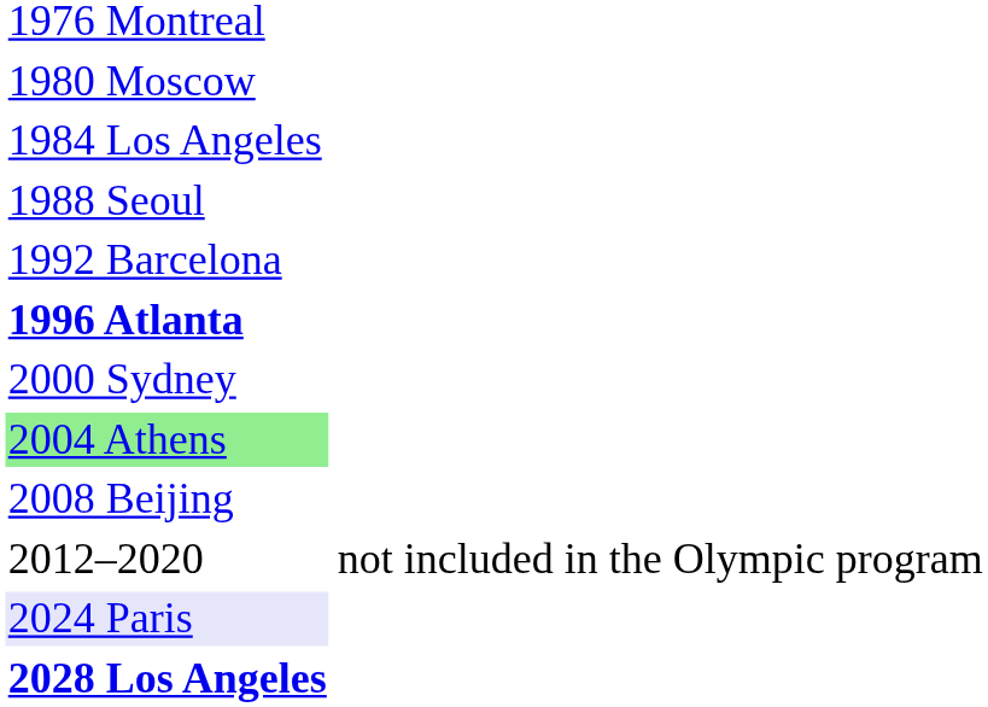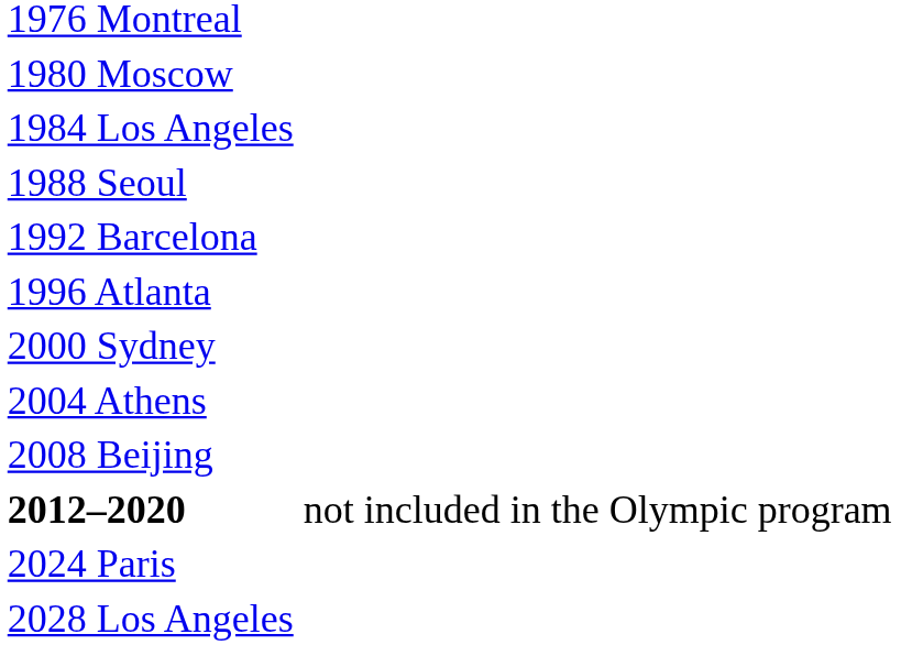1996 Atlanta | column 1: bold -> normal
2004 Athens | column 1: lightgreen background -> no background
2012–2020 | column 1: normal -> bold
2024 Paris | column 1: lavender background -> no background
2028 Los Angeles | column 1: bold -> normal
